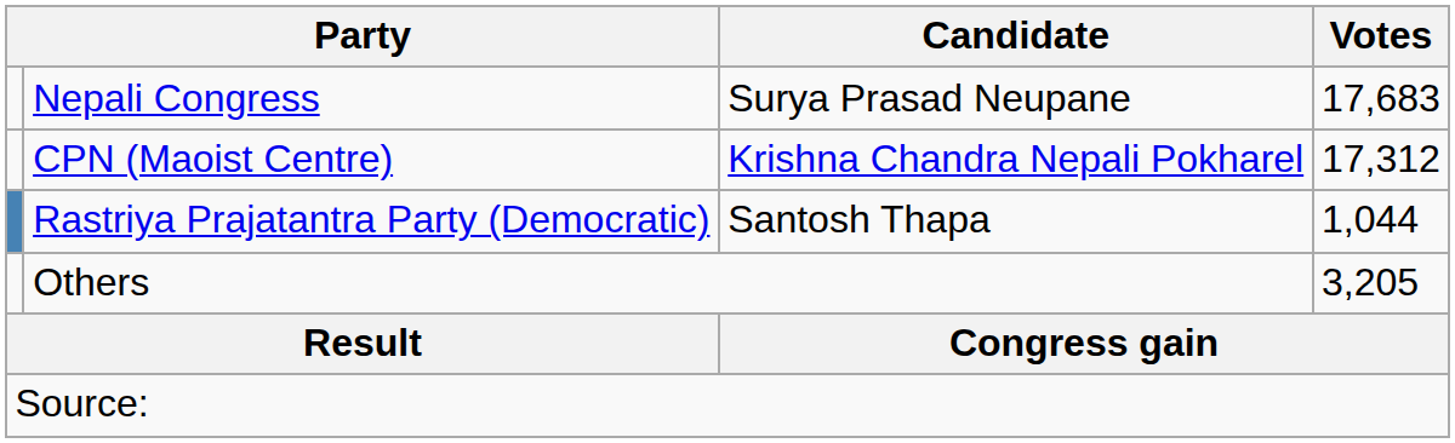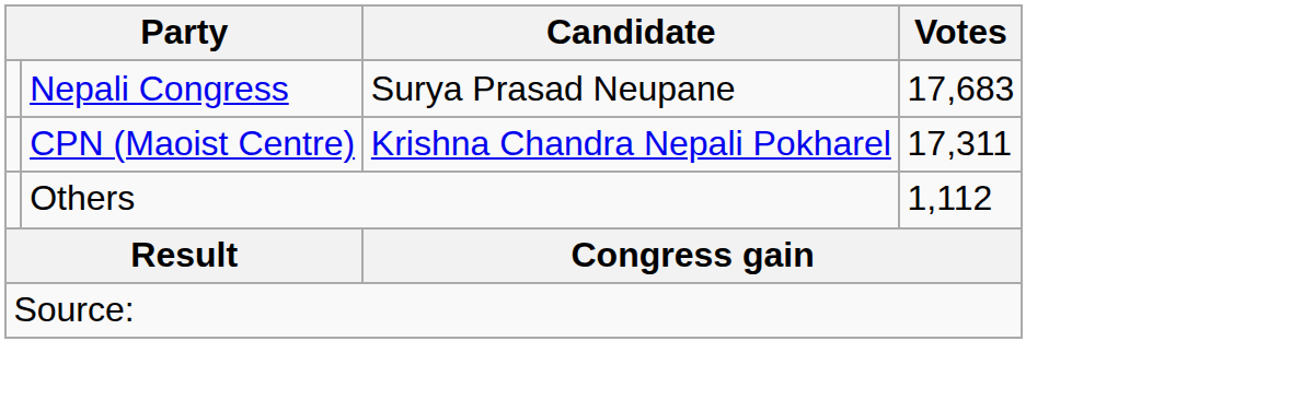CPN (Maoist Centre) | Votes: 17,312 -> 17,311
- row: Rastriya Prajatantra Party (Democratic) | Santosh Thapa | 1,044
Others | Votes: 3,205 -> 1,112
